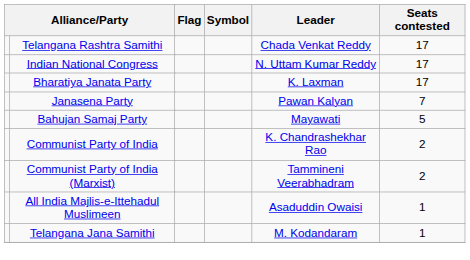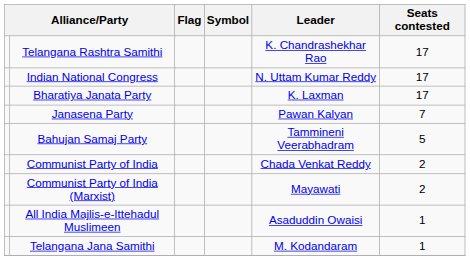Telangana Rashtra Samithi | Leader: Chada Venkat Reddy -> K. Chandrashekhar Rao
Bahujan Samaj Party | Leader: Mayawati -> Tammineni Veerabhadram
Communist Party of India | Leader: K. Chandrashekhar Rao -> Chada Venkat Reddy
Communist Party of India (Marxist) | Leader: Tammineni Veerabhadram -> Mayawati
